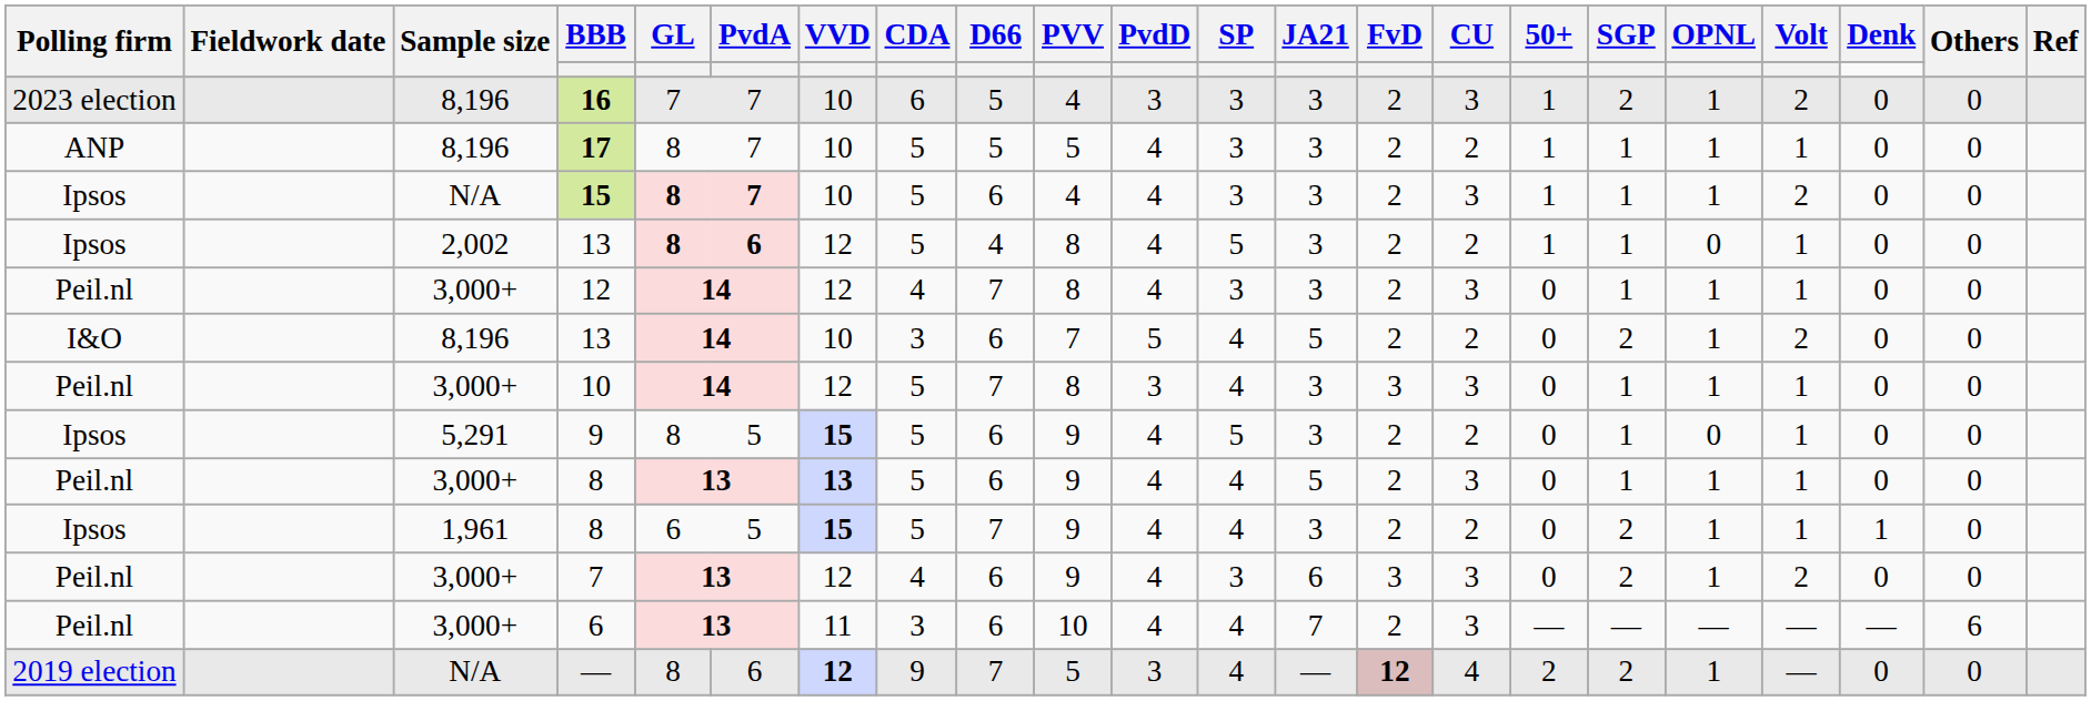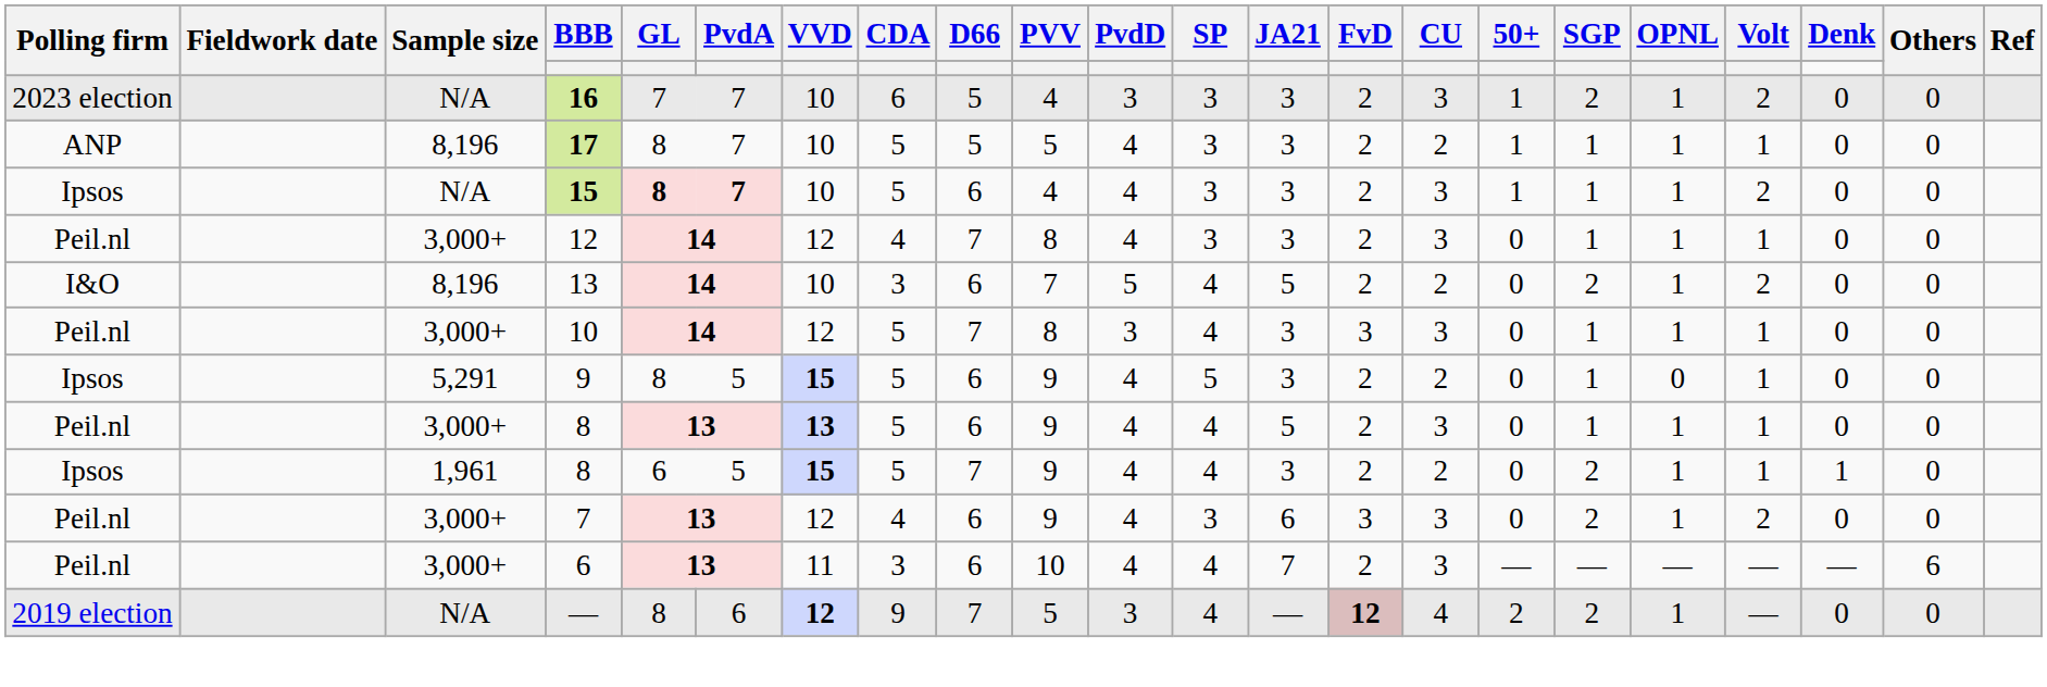16 | Sample size: 8,196 -> N/A
- row: Ipsos | 2,002 | 13 | 8 | 6 | 12 | 5 | 4 | 8 | 4 | 5 | 3 | 2 | 2 | 1 | 1 | 0 | 1 | 0 | 0
